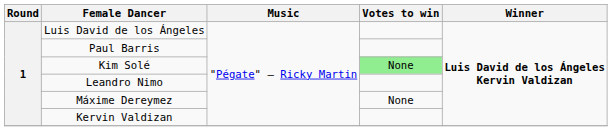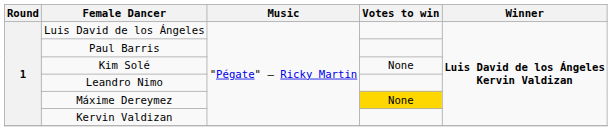Kim Solé | Votes to win: lightgreen background -> no background
Máxime Dereymez | Votes to win: no background -> gold background
